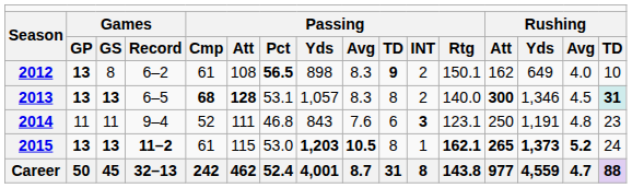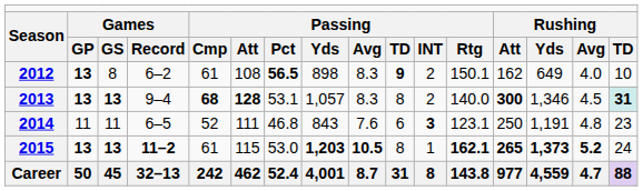2013 | column 4: 6–5 -> 9–4
2014 | column 4: 9–4 -> 6–5
